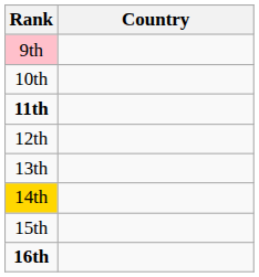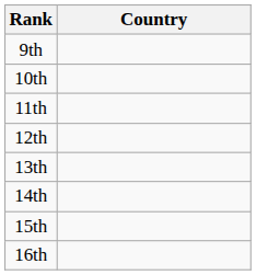9th | Rank: pink background -> no background
11th | Rank: bold -> normal
14th | Rank: gold background -> no background
16th | Rank: bold -> normal
